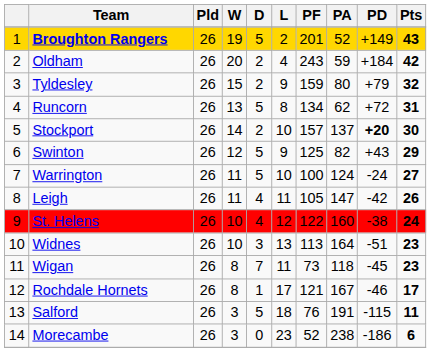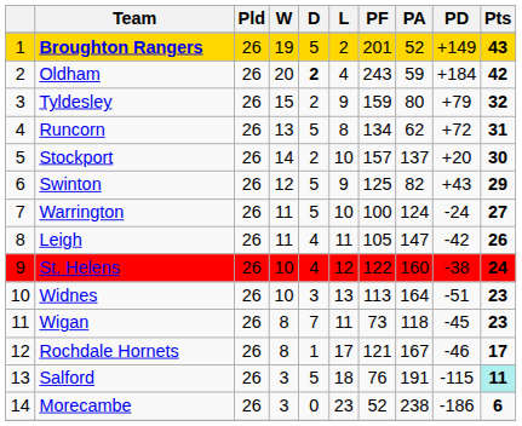Oldham | D: normal -> bold
Stockport | PD: bold -> normal
Salford | Pts: no background -> paleturquoise background
